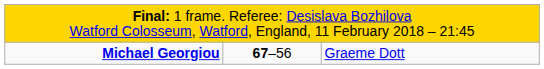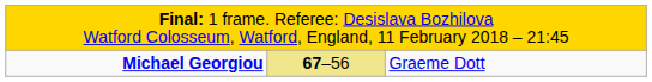Michael Georgiou | column 2: no background -> khaki background
